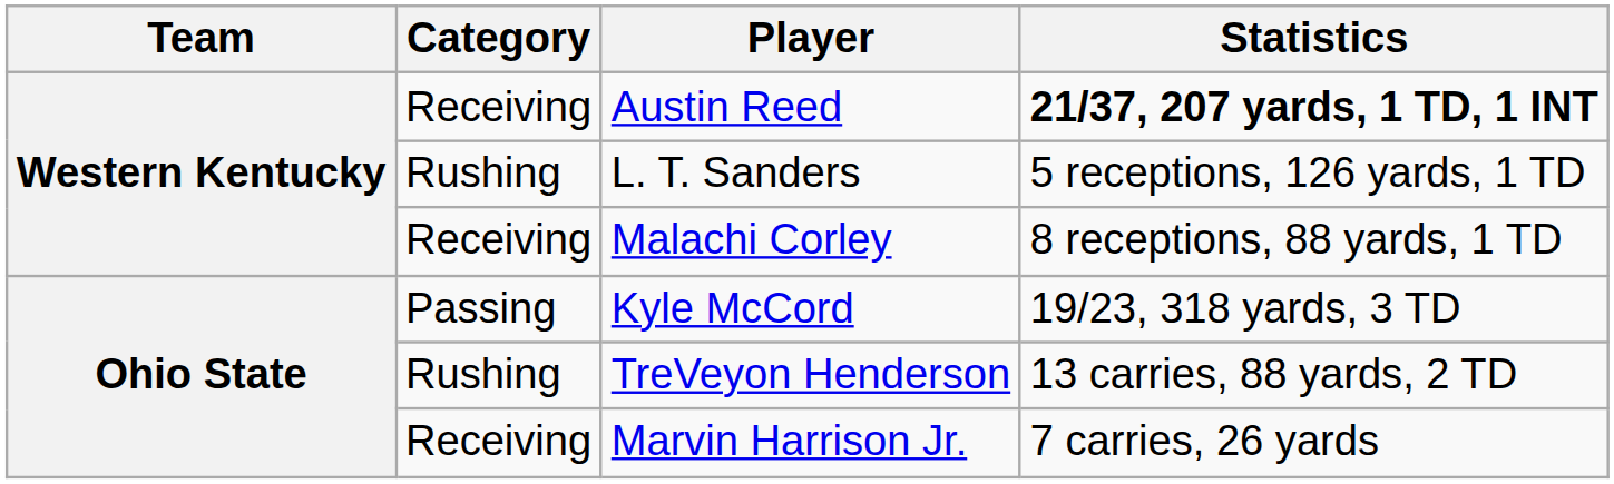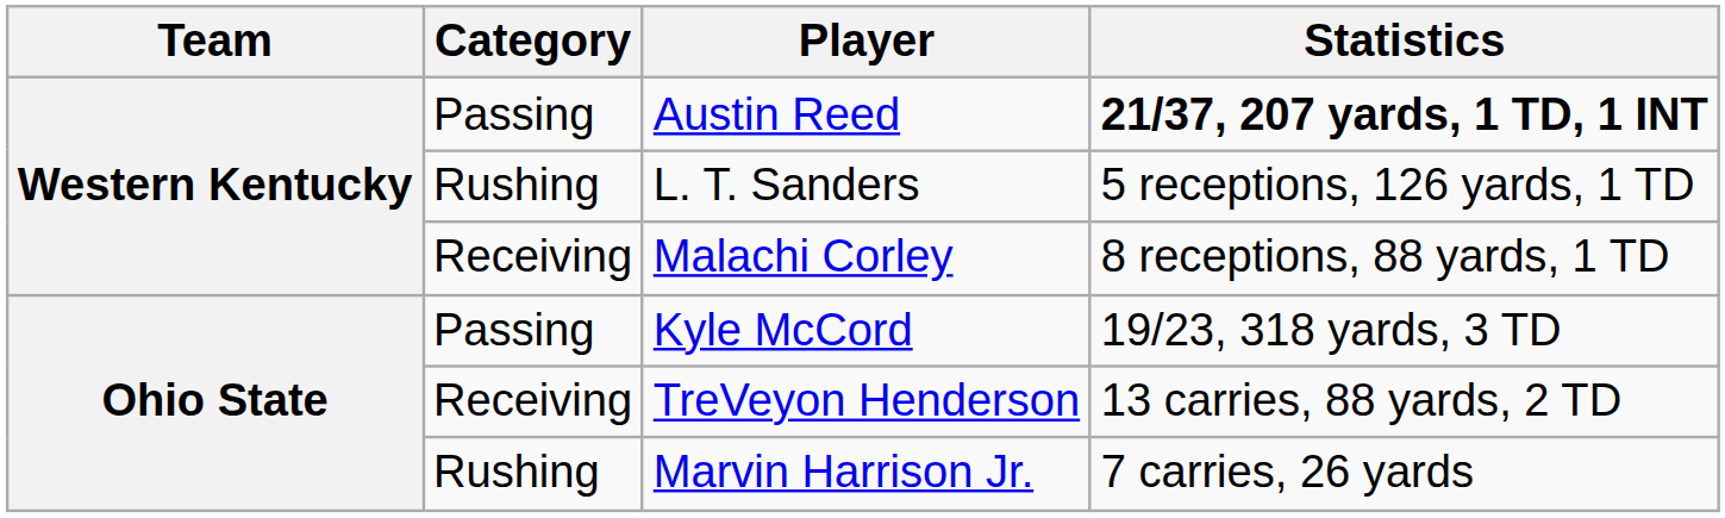Austin Reed | Category: Receiving -> Passing
TreVeyon Henderson | Category: Rushing -> Receiving
Marvin Harrison Jr. | Category: Receiving -> Rushing
